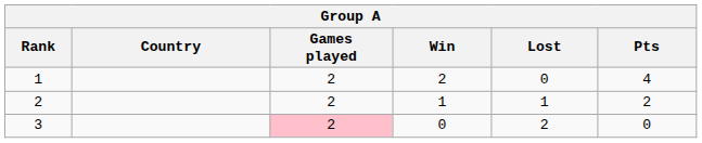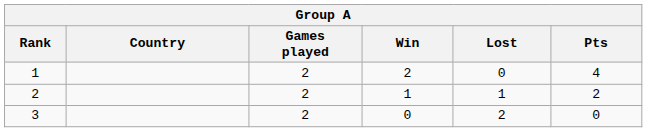3 | Games played: pink background -> no background
